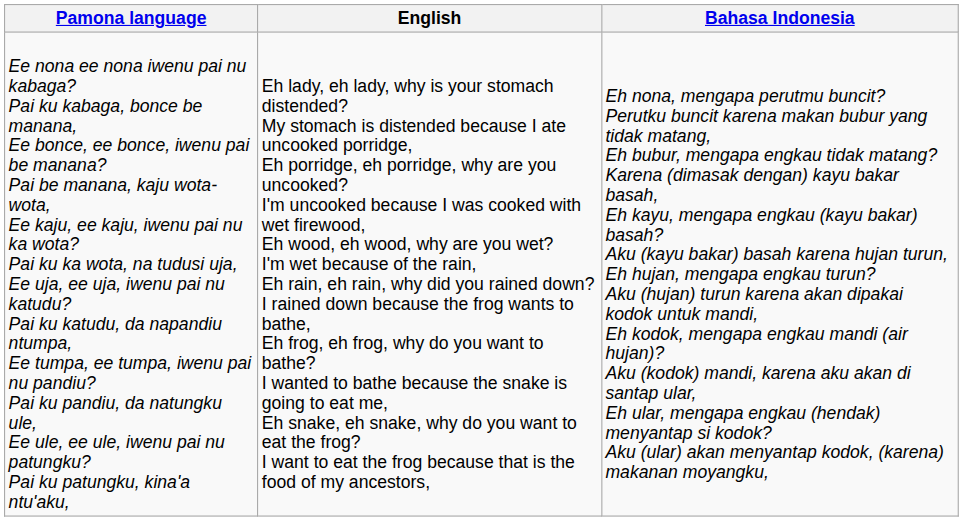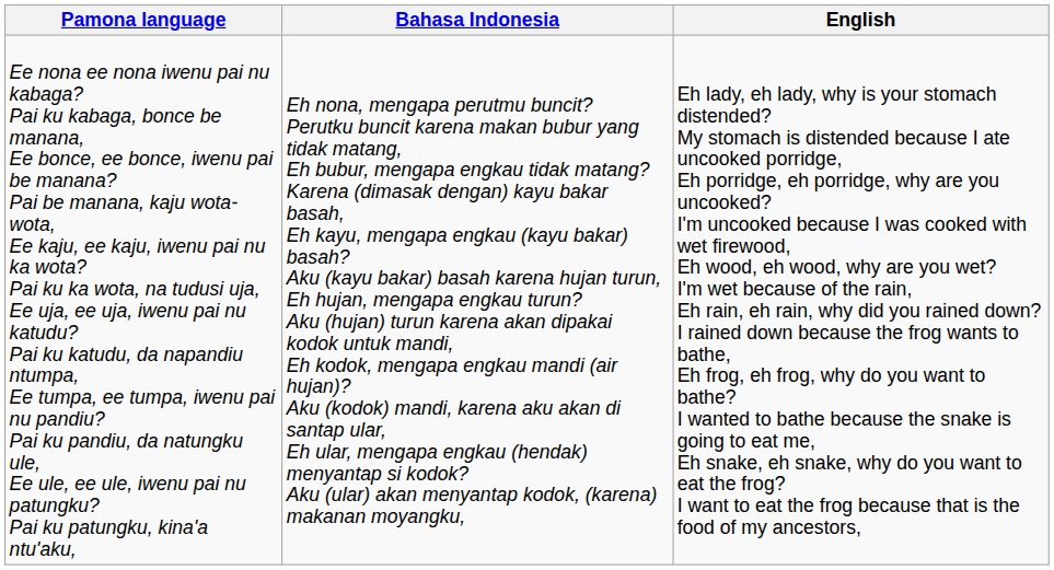columns swapped: Bahasa Indonesia <-> English
